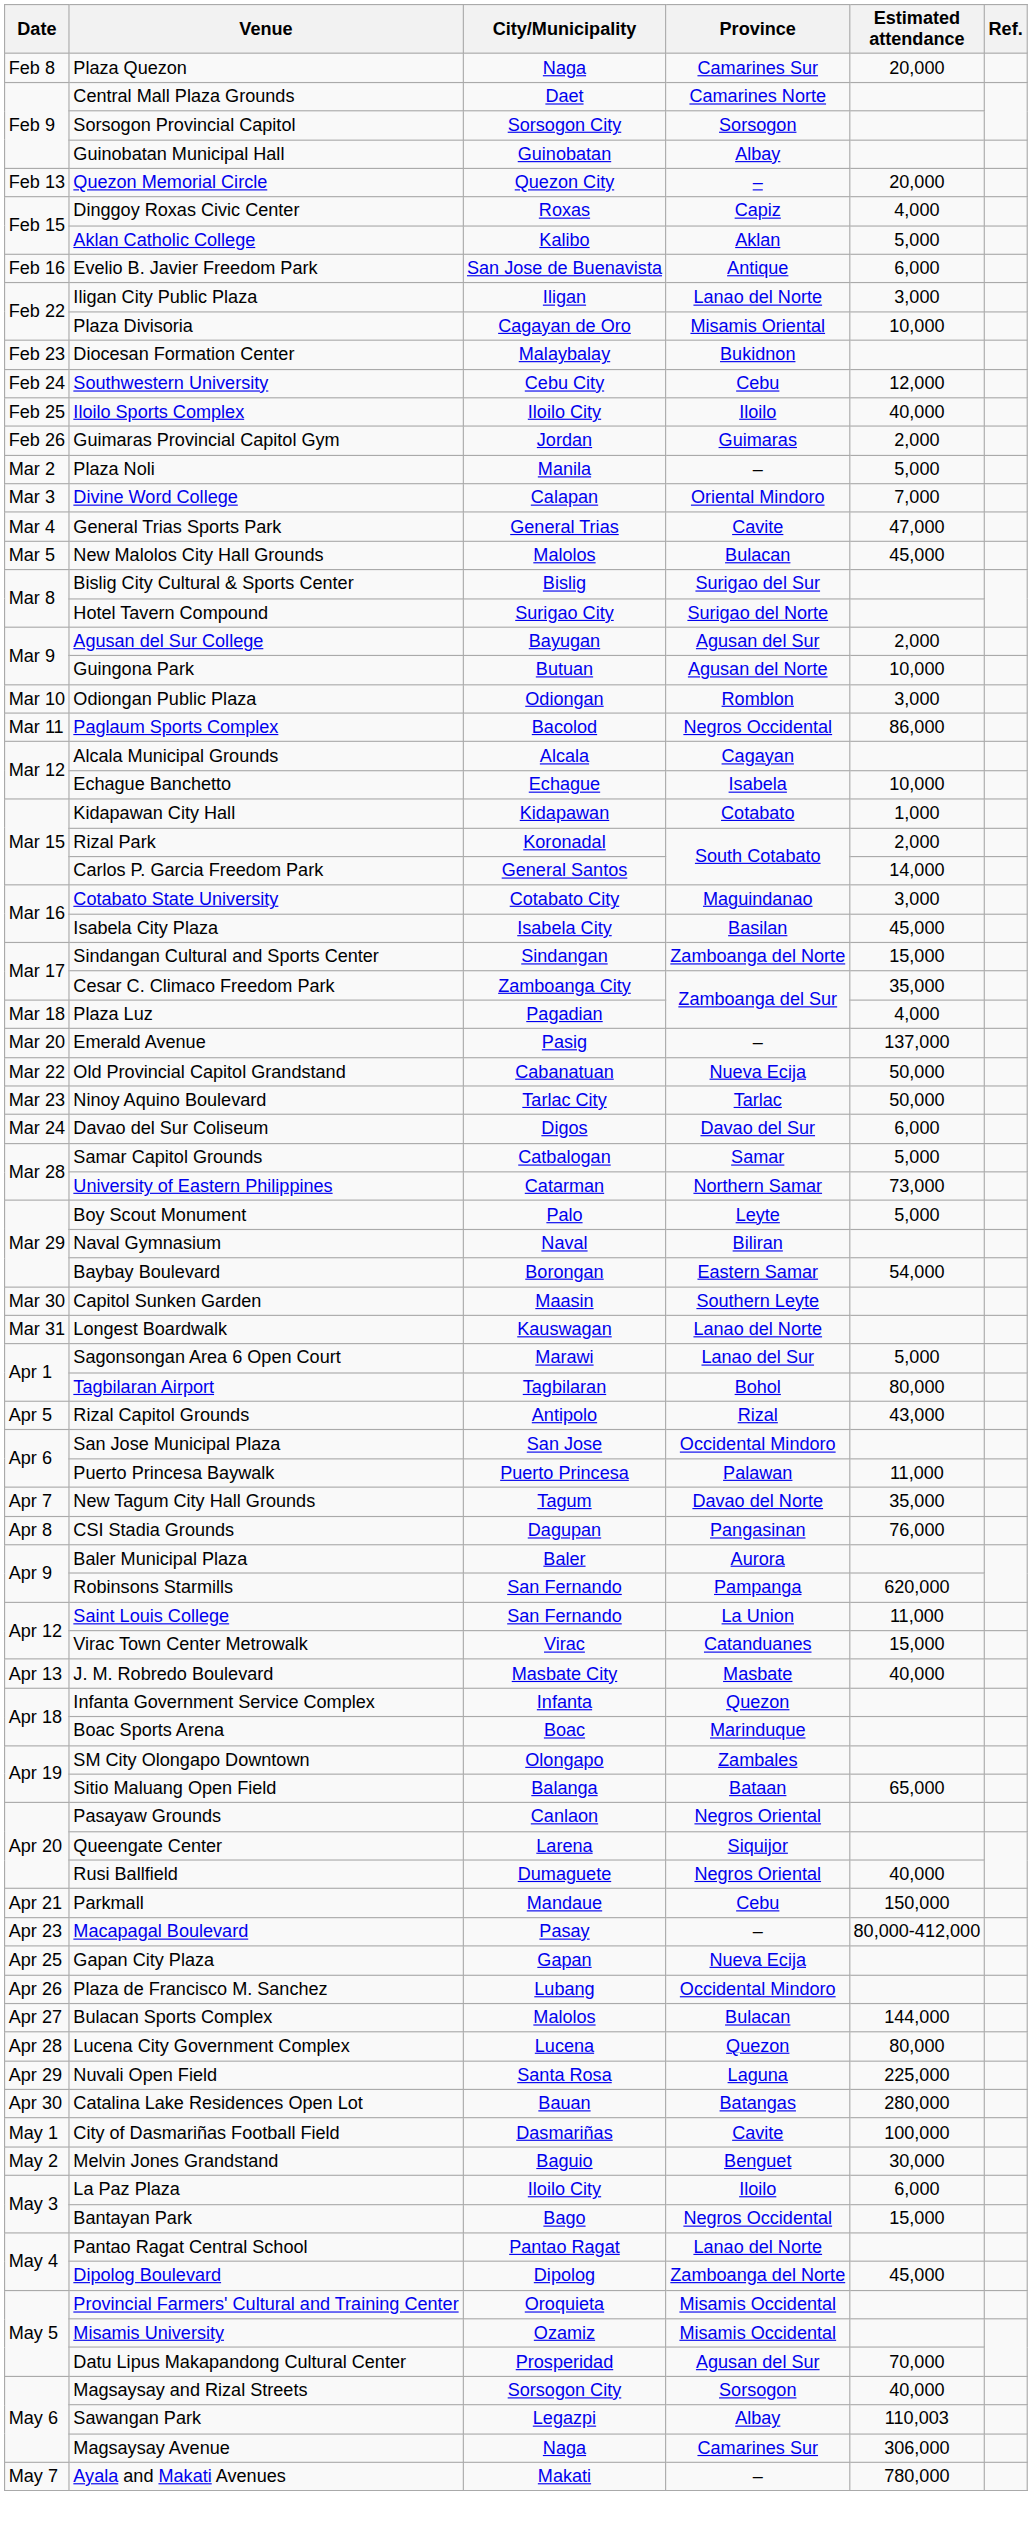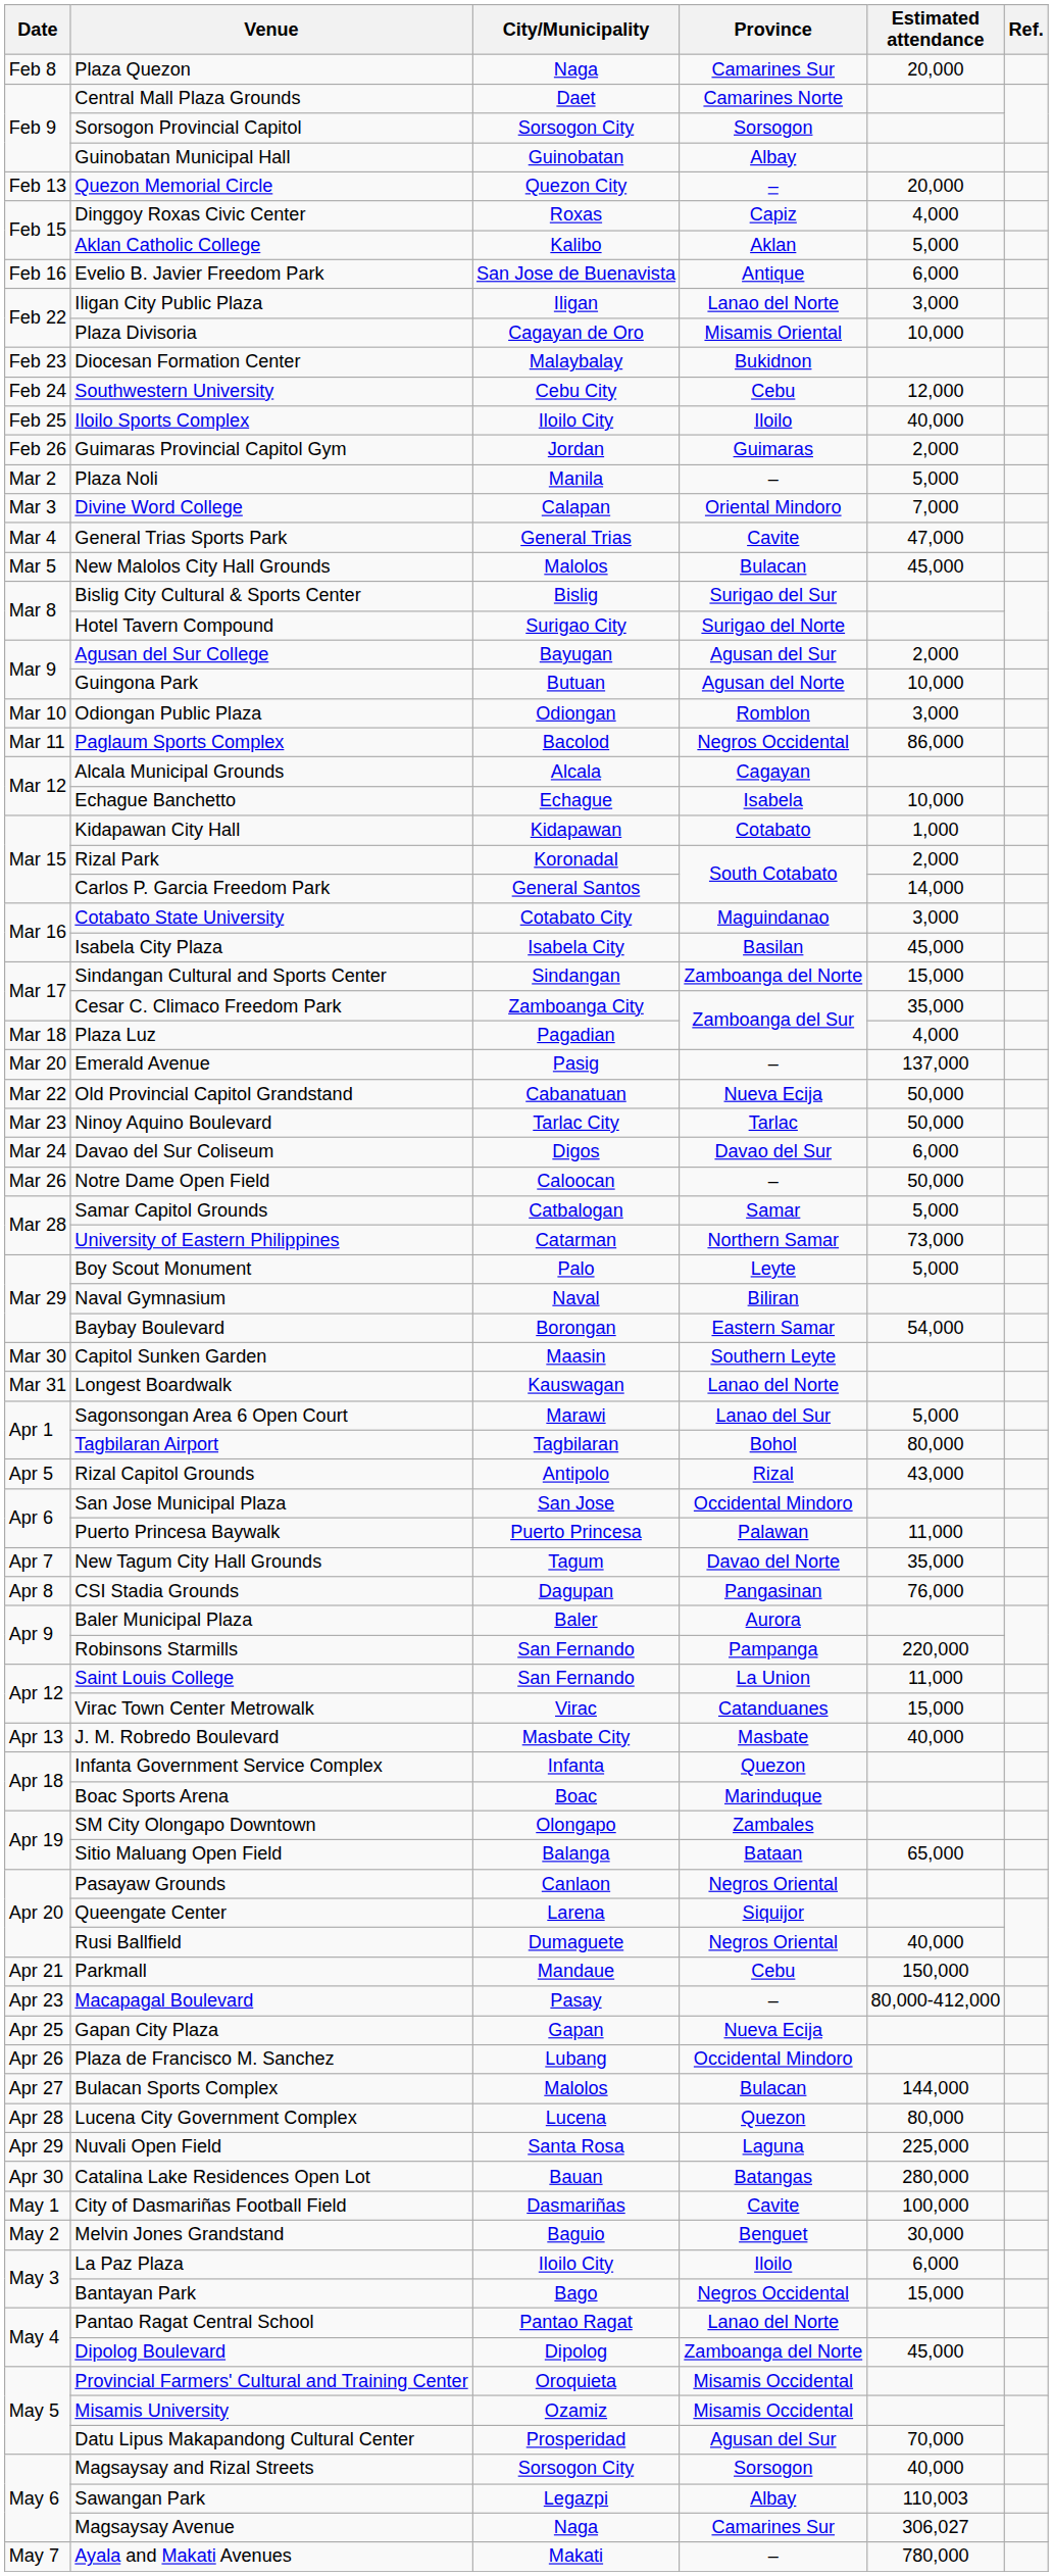+ row: Mar 26 | Notre Dame Open Field | Caloocan | – | 50,000
Robinsons Starmills | Estimated attendance: 620,000 -> 220,000
Magsaysay Avenue | Estimated attendance: 306,000 -> 306,027
